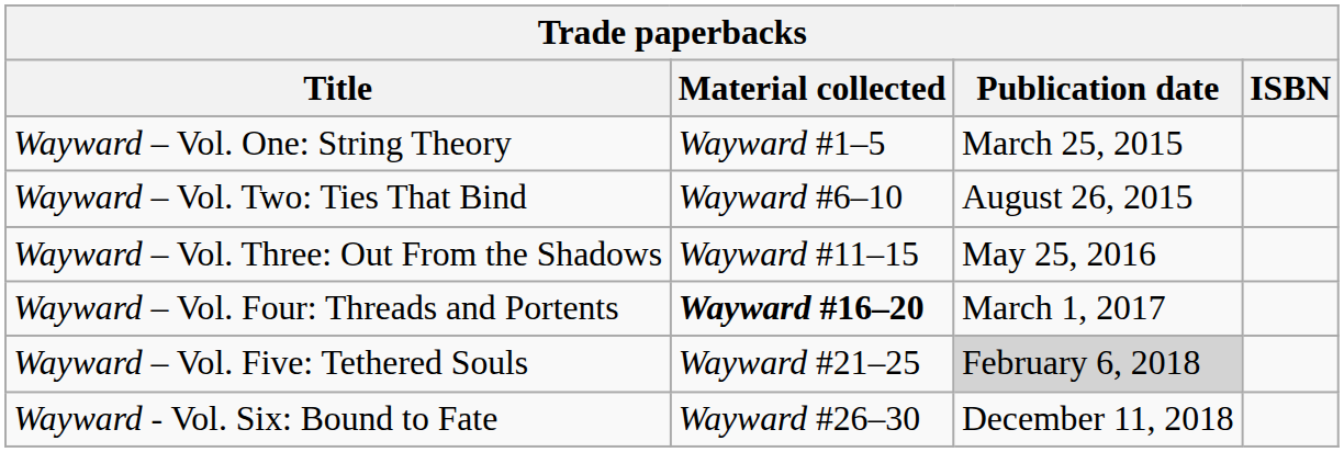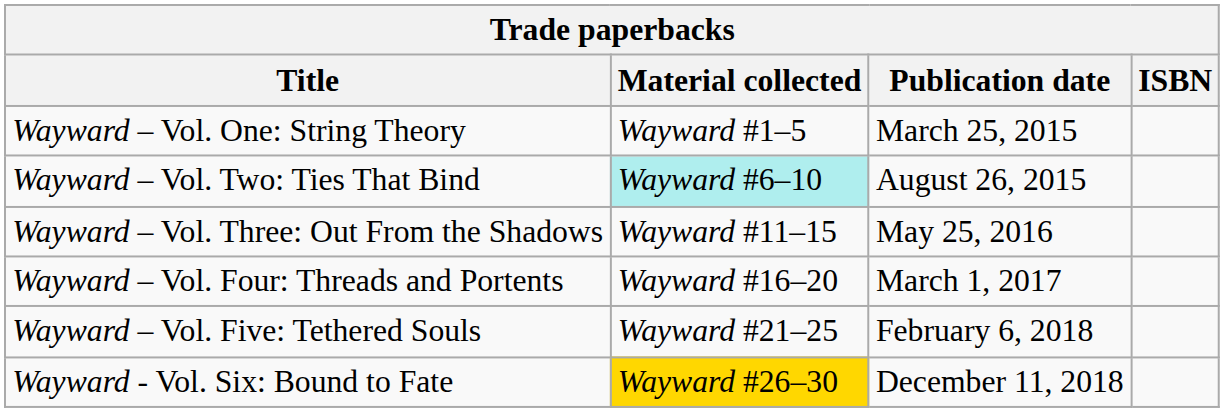Wayward – Vol. Two: Ties That Bind | Material collected: no background -> paleturquoise background
Wayward – Vol. Four: Threads and Portents | Material collected: bold -> normal
Wayward – Vol. Five: Tethered Souls | Publication date: lightgrey background -> no background
Wayward - Vol. Six: Bound to Fate | Material collected: no background -> gold background
